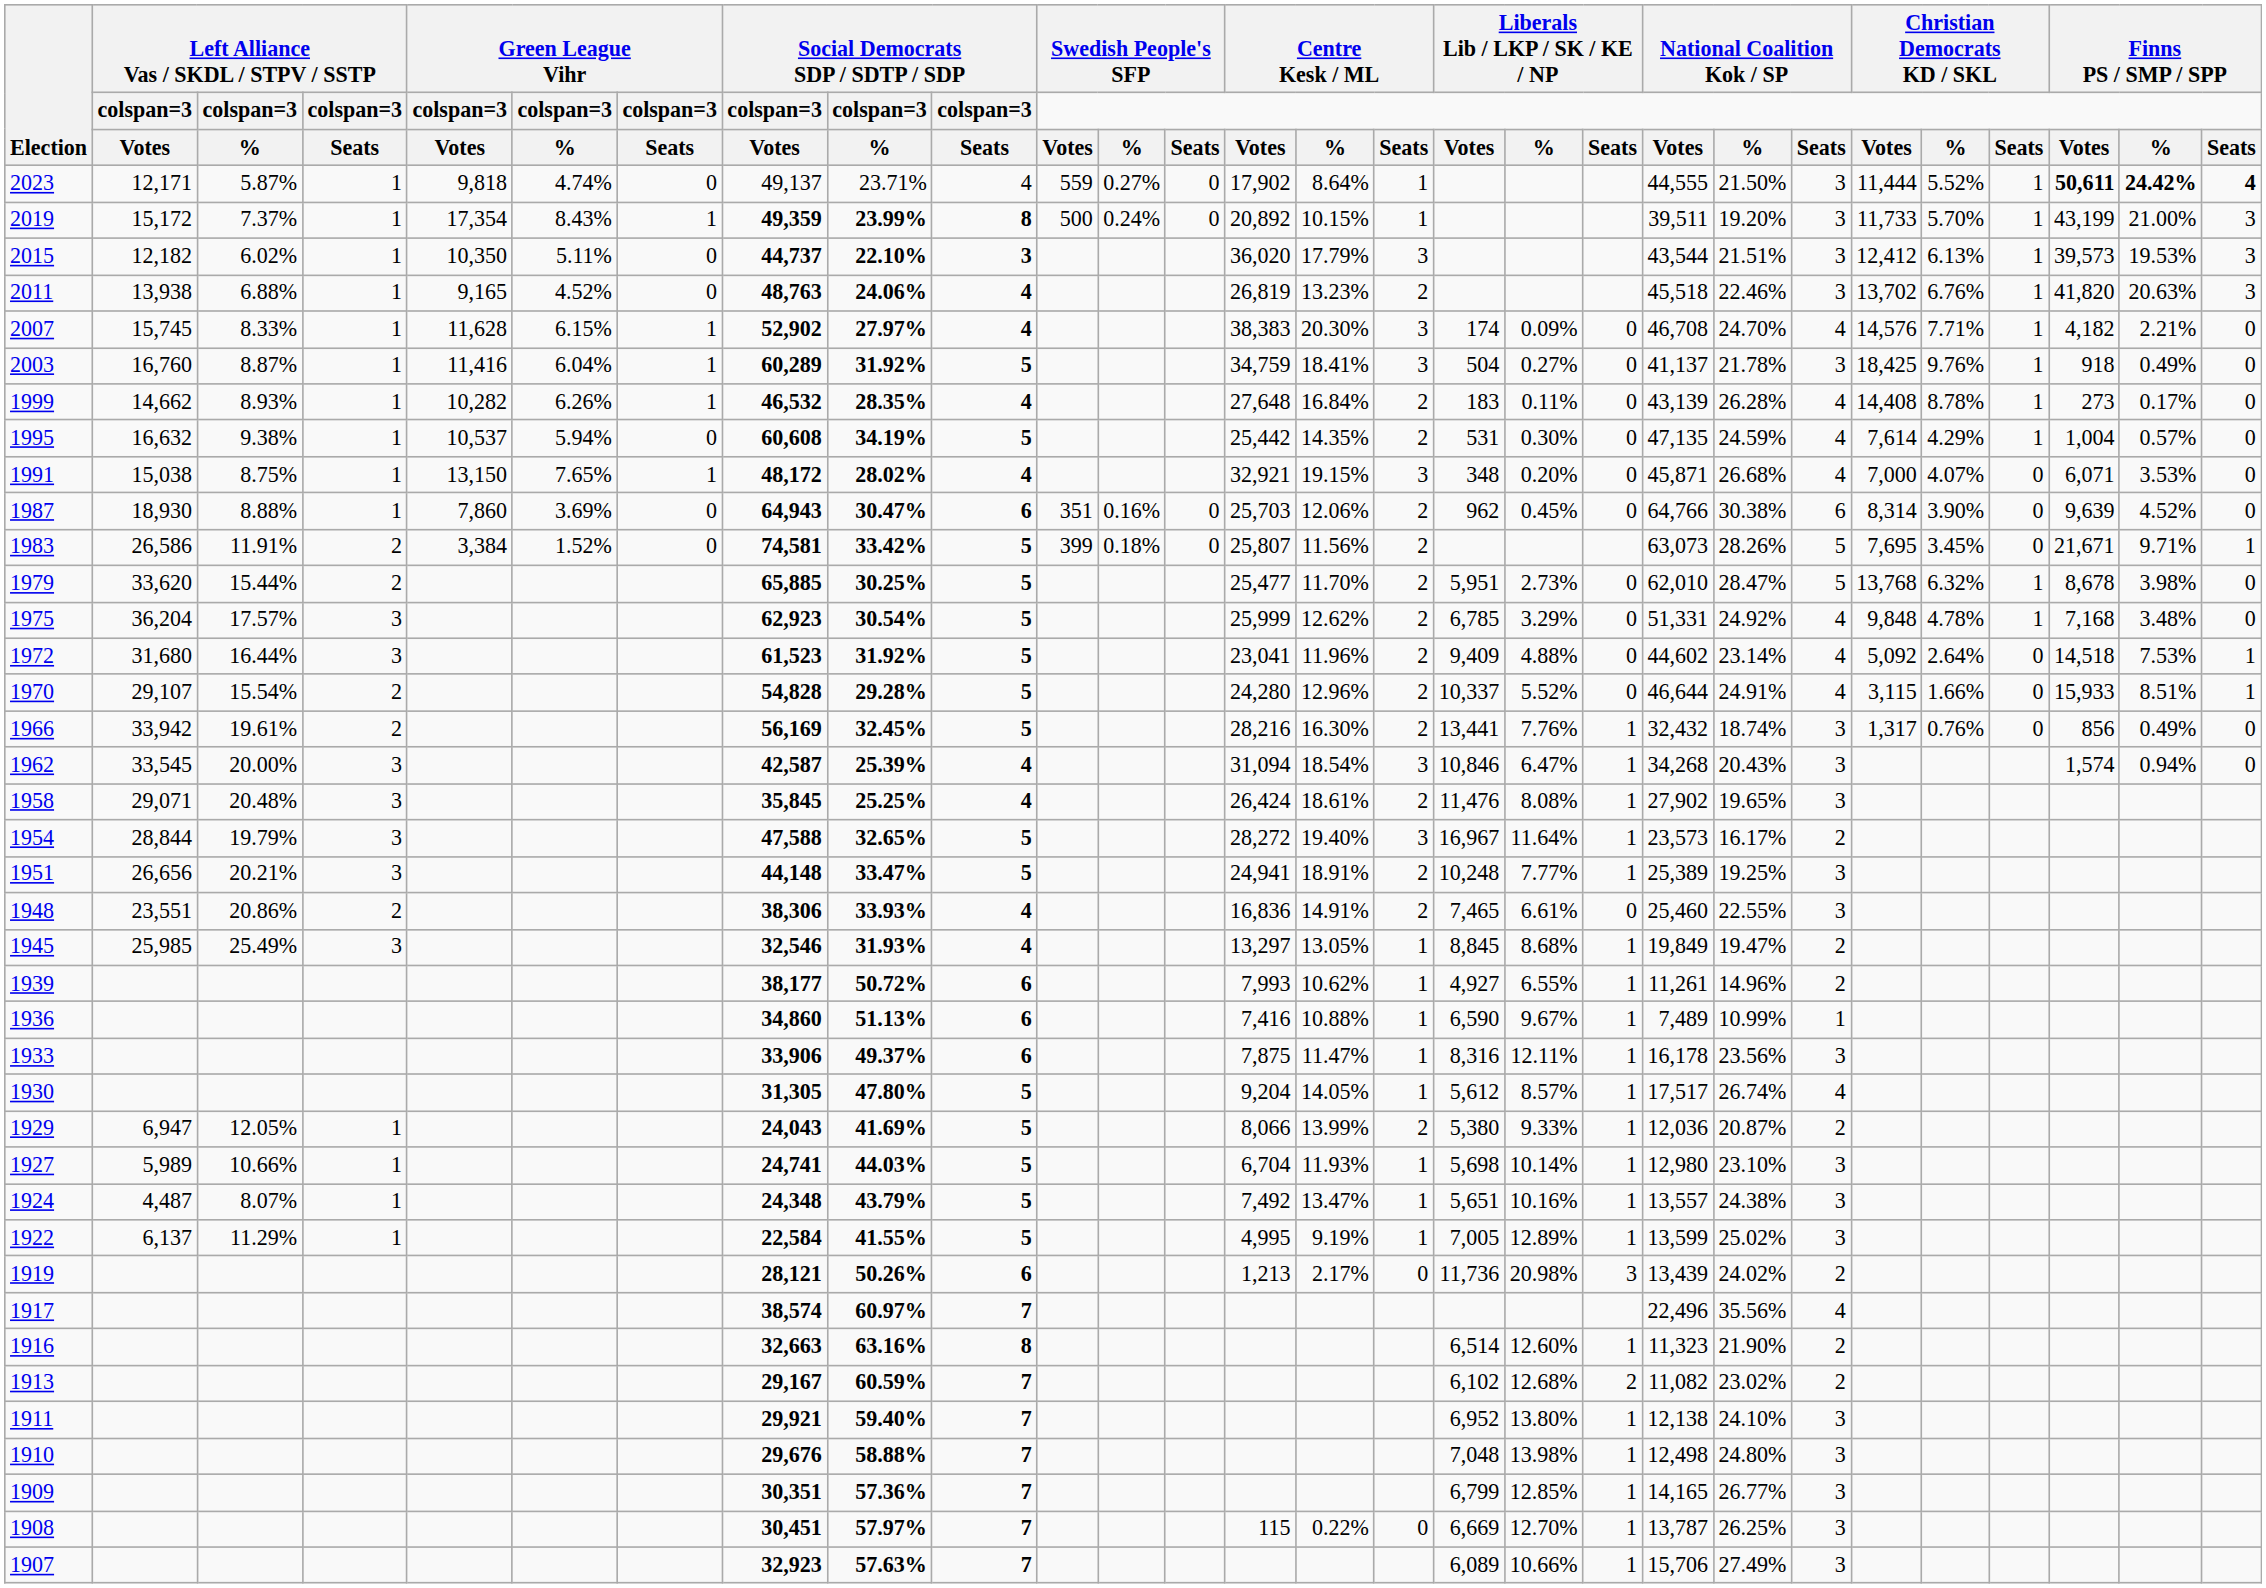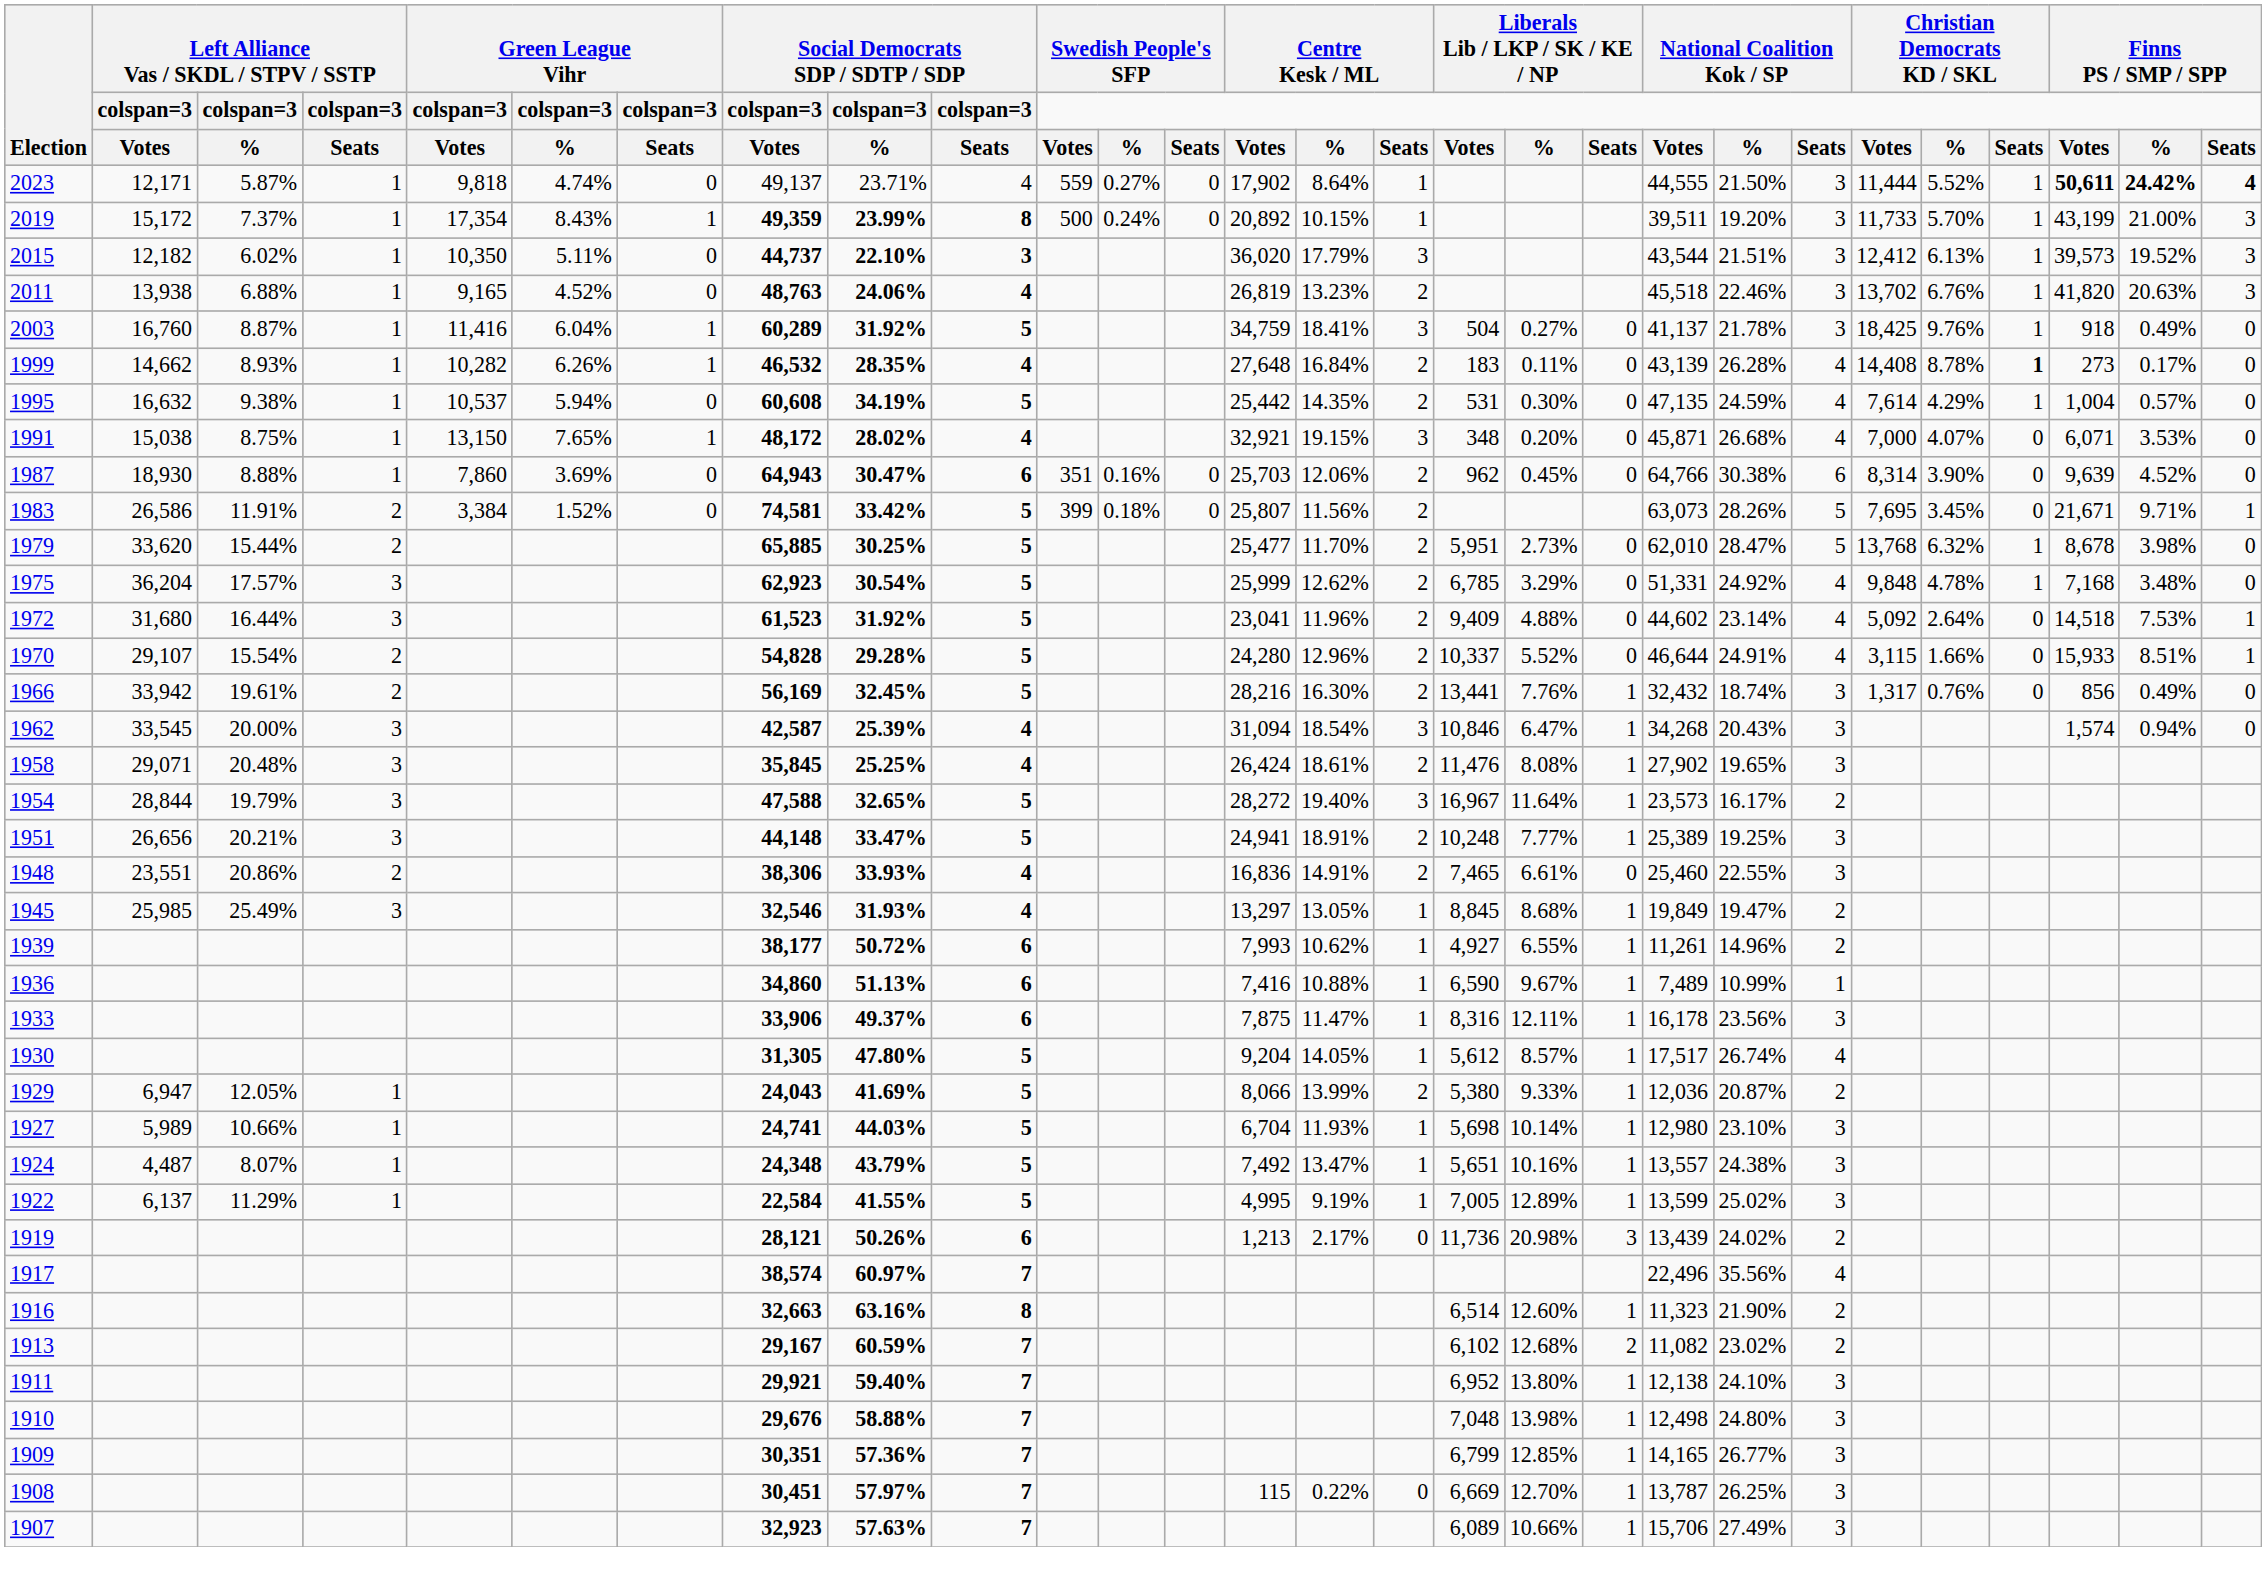2015 | Finns PS / SMP / SPP / %: 19.53% -> 19.52%
- row: 2007 | 15,745 | 8.33% | 1 | 11,628 | 6.15% | 1 | 52,902 | 27.97% | 4 | 38,383 | 20.30% | 3 | 174 | 0.09% | 0 | 46,708 | 24.70% | 4 | 14,576 | 7.71% | 1 | 4,182 | 2.21% | 0
1999 | Christian Democrats KD / SKL / Seats: normal -> bold
